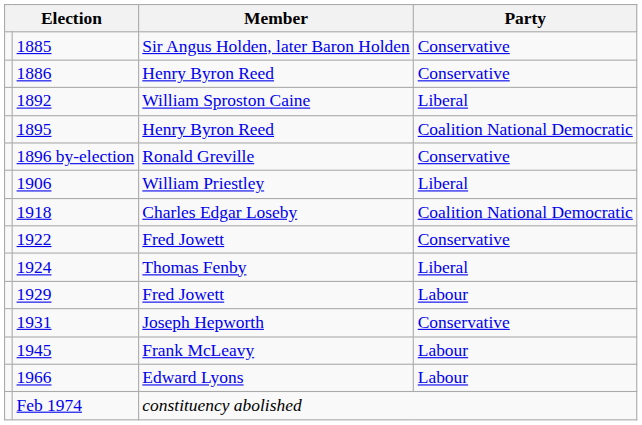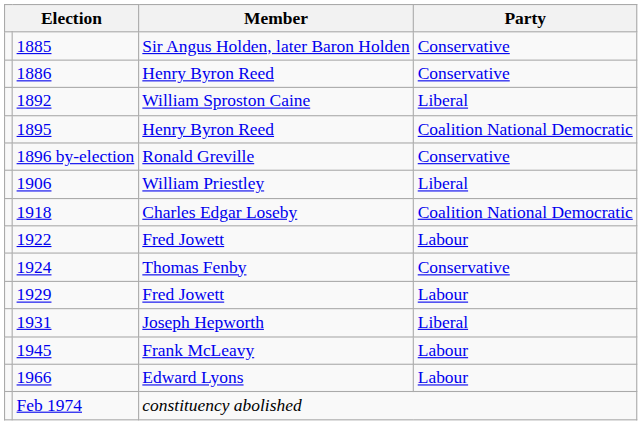1922 | Party: Conservative -> Labour
1924 | Party: Liberal -> Conservative
1931 | Party: Conservative -> Liberal
